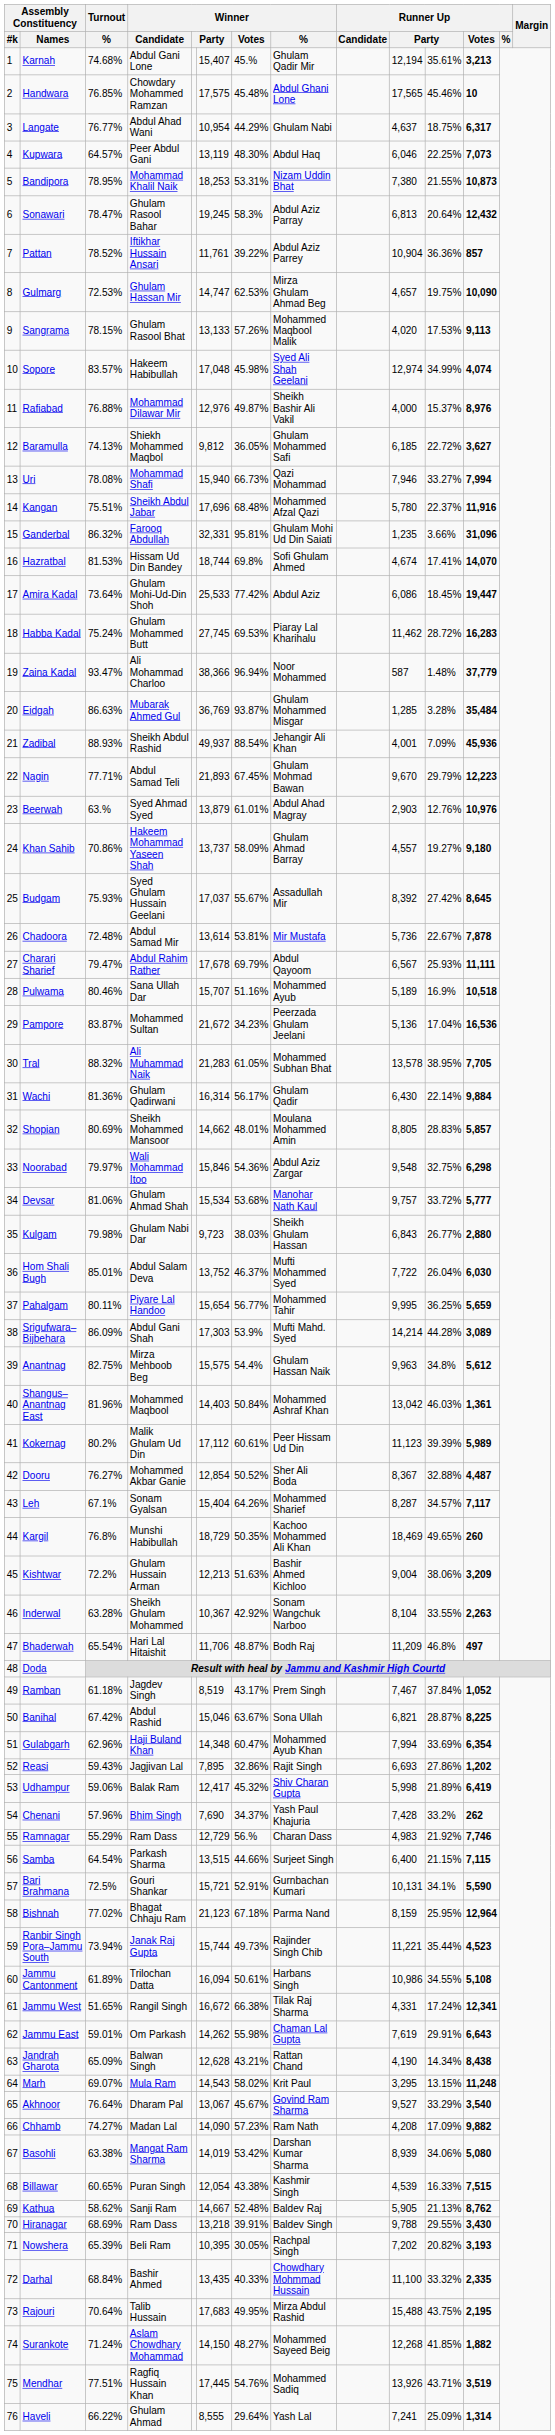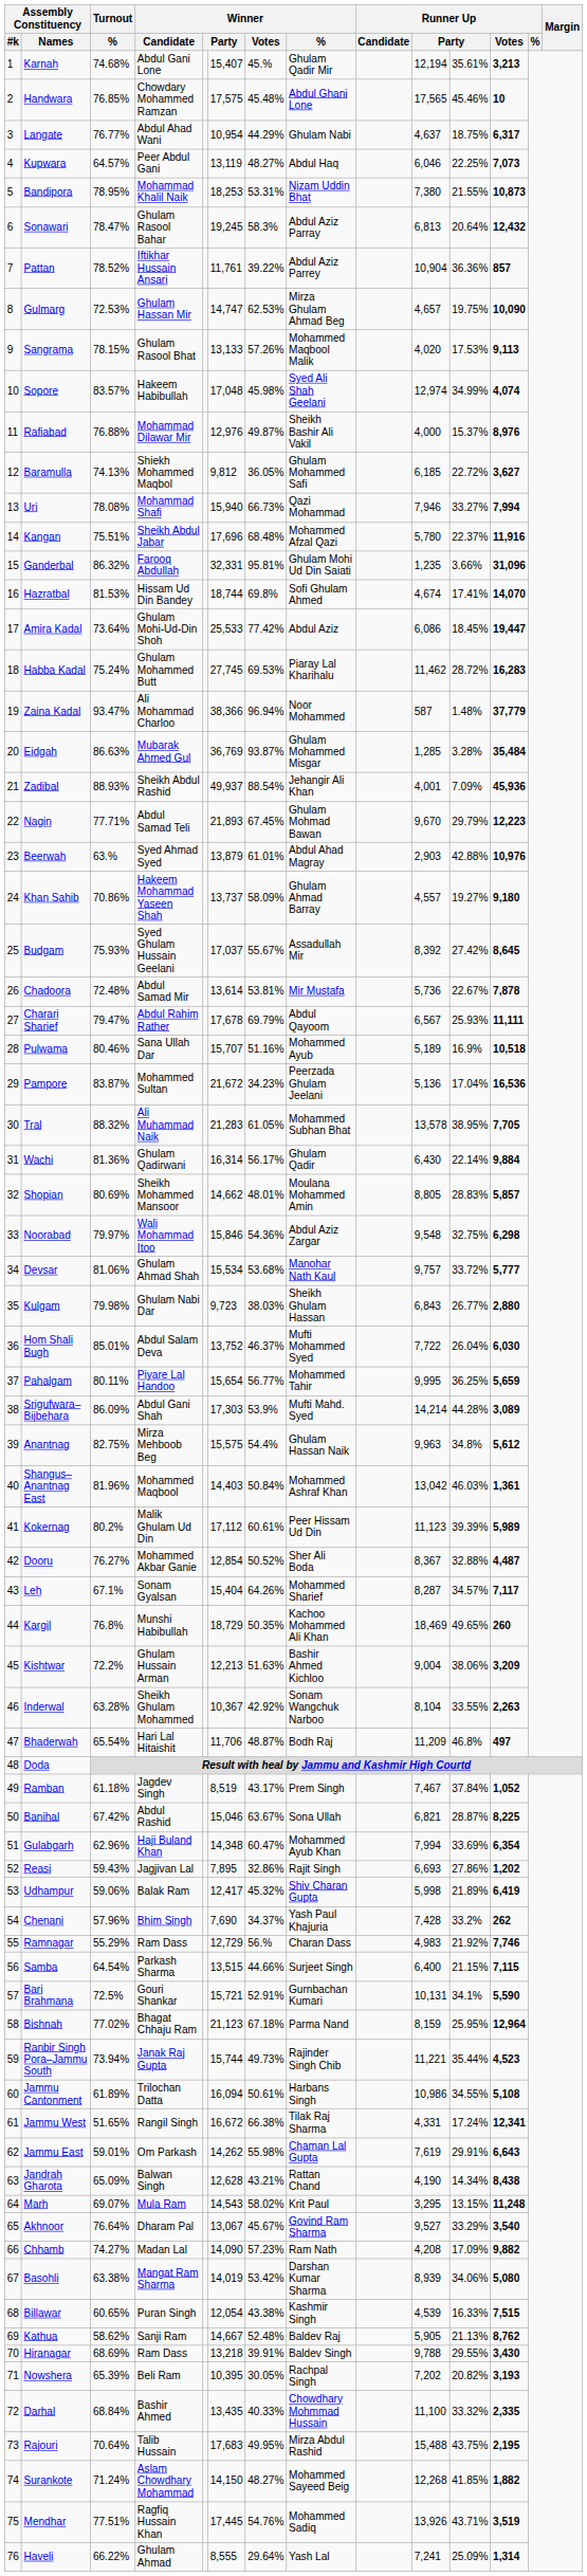Kupwara | Winner / Votes: 48.30% -> 48.27%
Beerwah | column 11: 12.76% -> 42.88%
